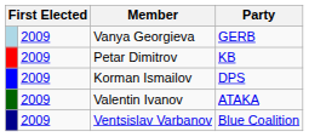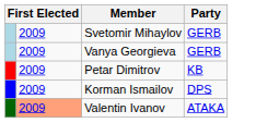+ row: 2009 | Svetomir Mihaylov | GERB
Valentin Ivanov | column 2: no background -> lightsalmon background
- row: 2009 | Ventsislav Varbanov | Blue Coalition
